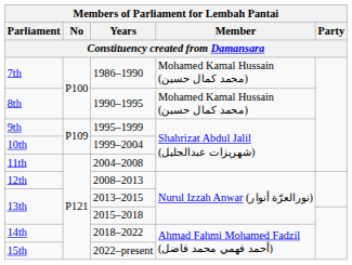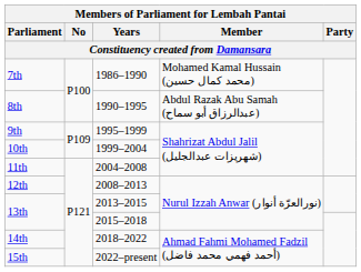8th | Member: Mohamed Kamal Hussain (محمد كمال حسين) -> Abdul Razak Abu Samah (عبدالرزاق أبو سماح)
